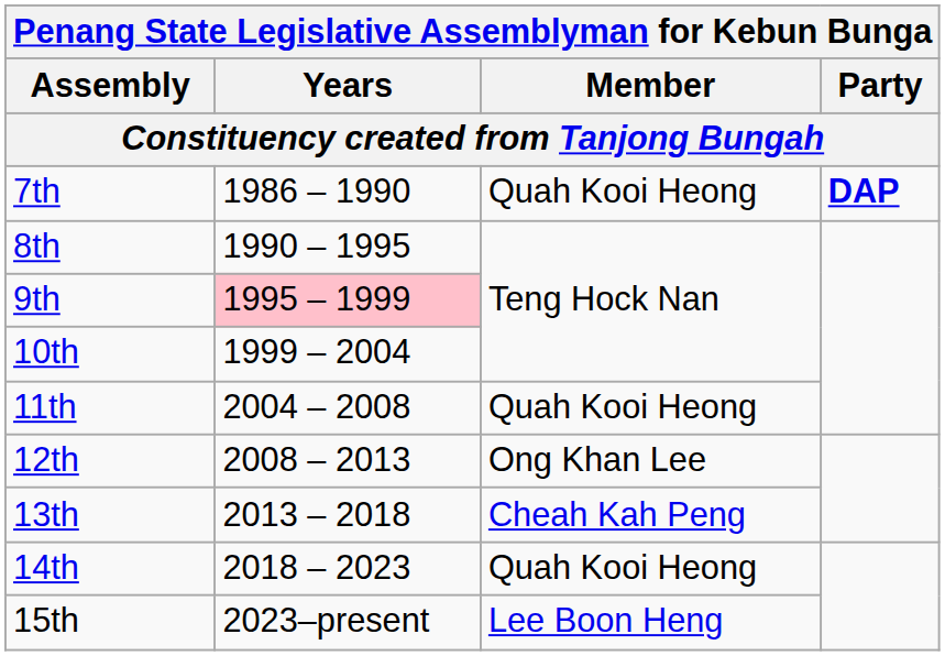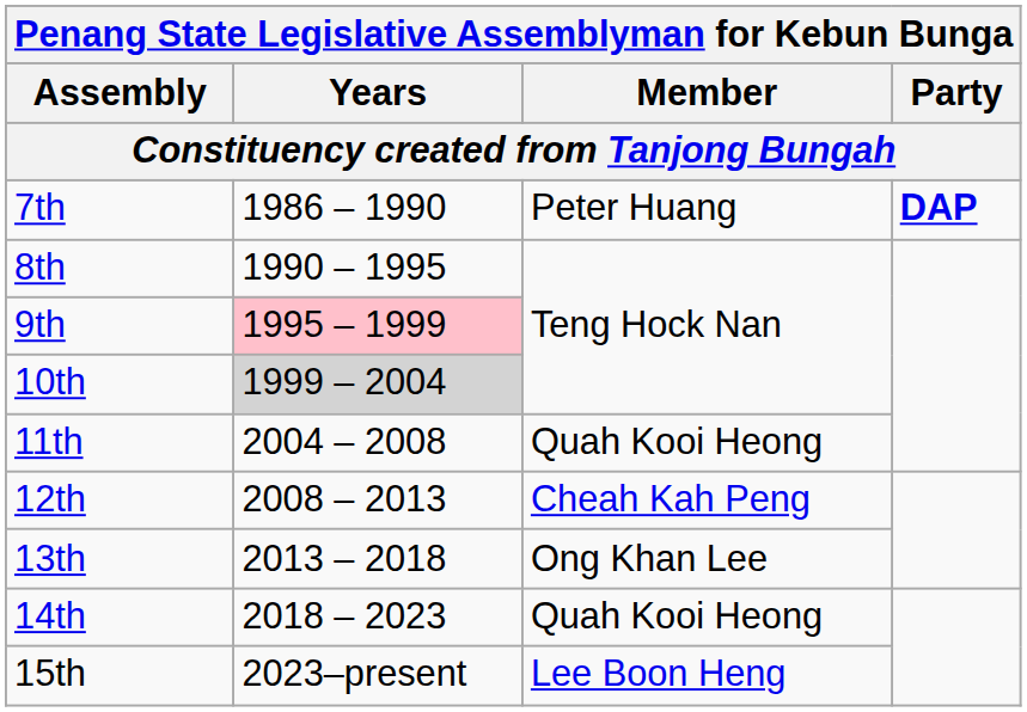7th | Member: Quah Kooi Heong -> Peter Huang
10th | Years: no background -> lightgrey background
12th | Member: Ong Khan Lee -> Cheah Kah Peng
13th | Member: Cheah Kah Peng -> Ong Khan Lee
